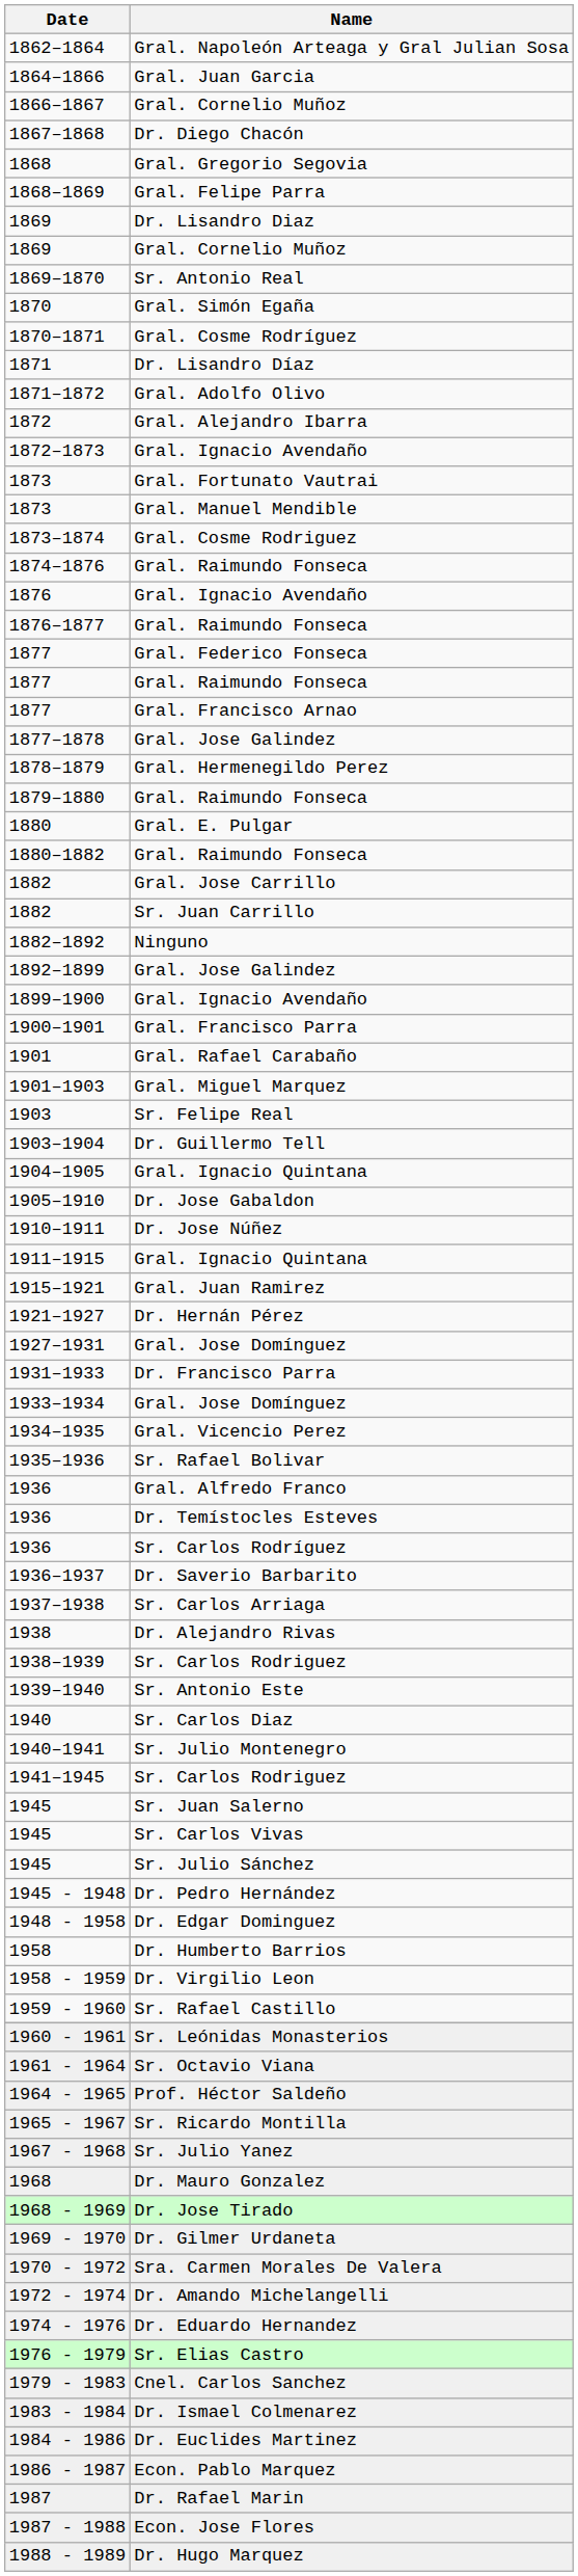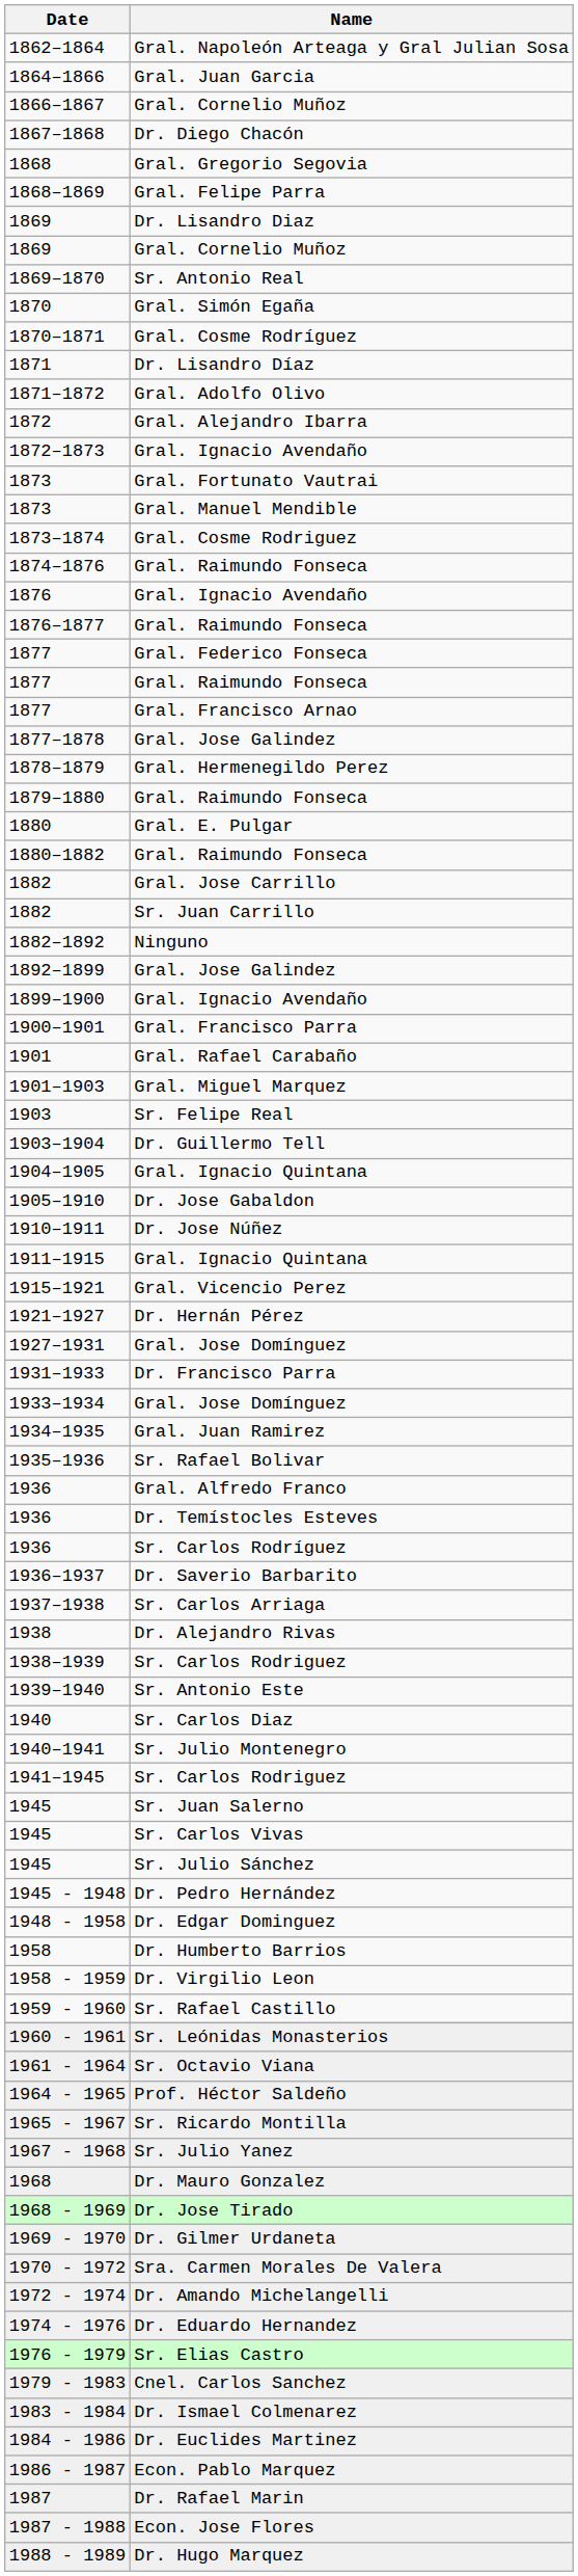row 45 | Name: Gral. Juan Ramirez -> Gral. Vicencio Perez
row 50 | Name: Gral. Vicencio Perez -> Gral. Juan Ramirez
